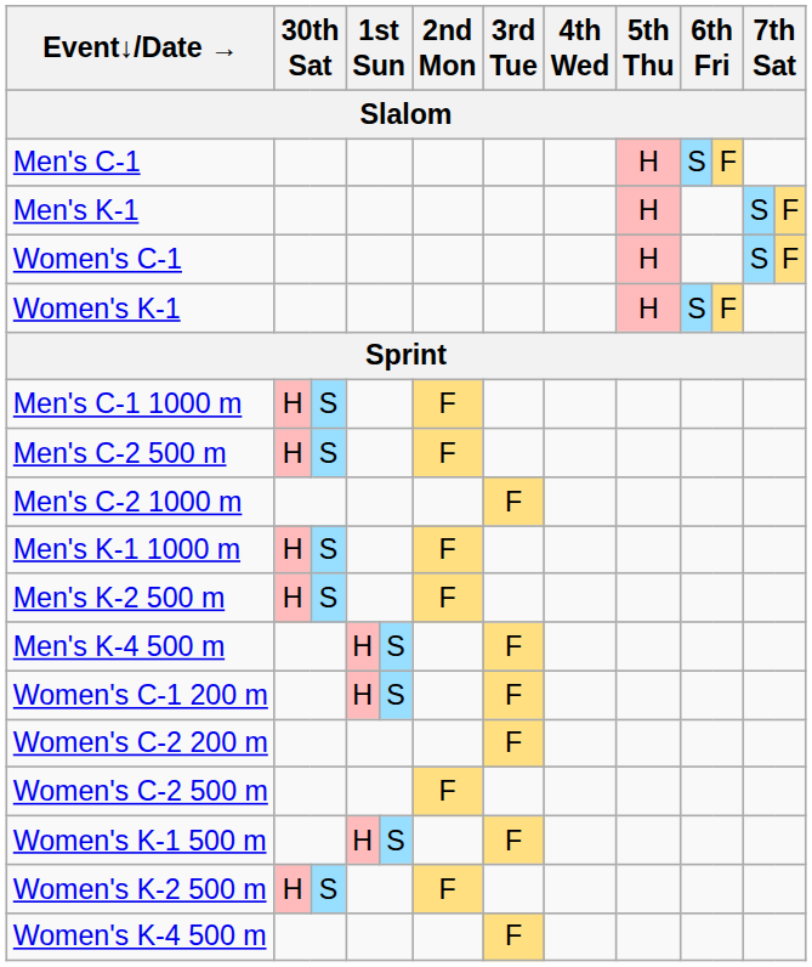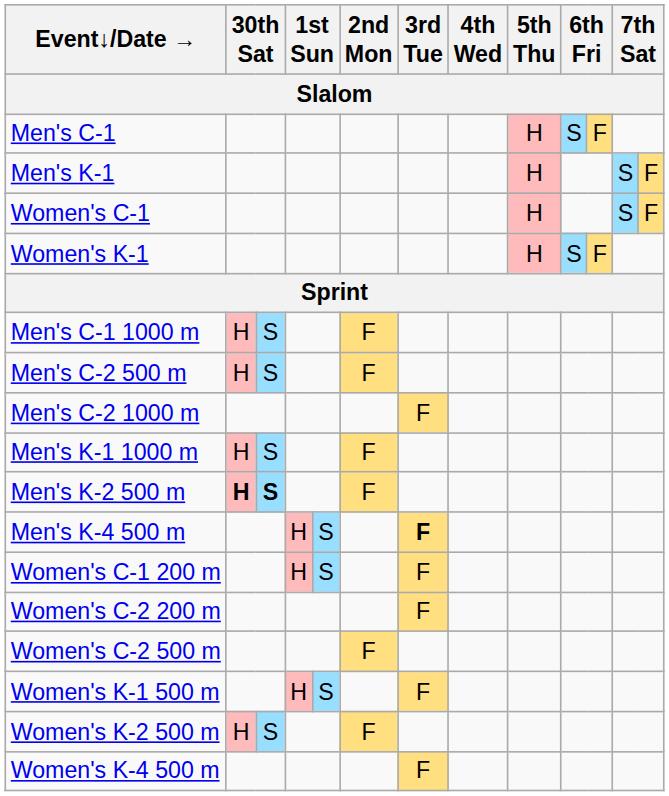Men's K-2 500 m | column 2: normal -> bold
Men's K-2 500 m | column 3: normal -> bold
Men's K-4 500 m | 3rd Tue: normal -> bold
